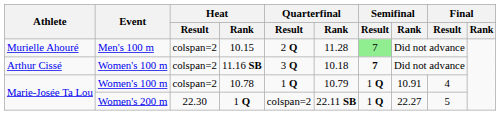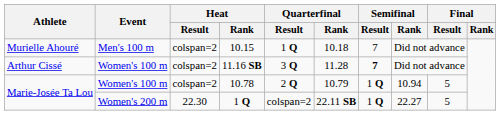10.15 | Quarterfinal / Result: 2 Q -> 1 Q
10.15 | Quarterfinal / Rank: 11.28 -> 10.18
10.15 | Semifinal / Result: lightgreen background -> no background
11.16 SB | Quarterfinal / Rank: 10.18 -> 11.28
10.78 | Quarterfinal / Result: 1 Q -> 2 Q
10.78 | Semifinal / Rank: 10.91 -> 10.94
10.78 | Final / Result: 4 -> 5
